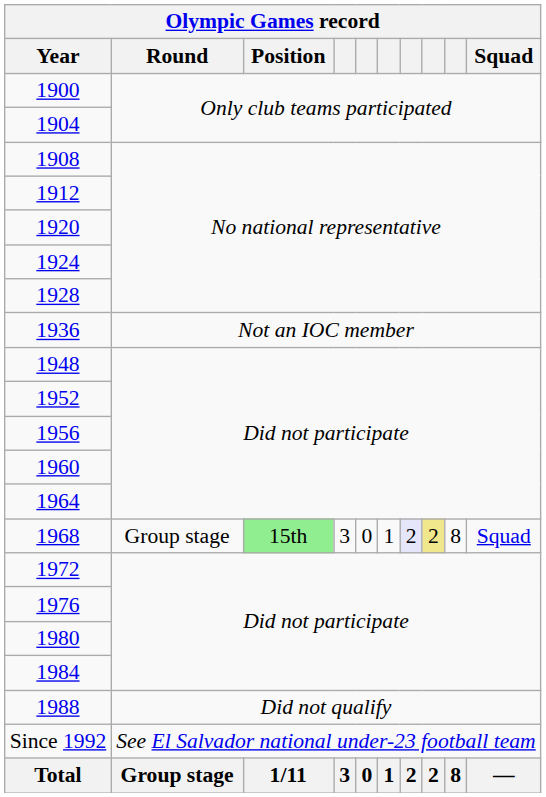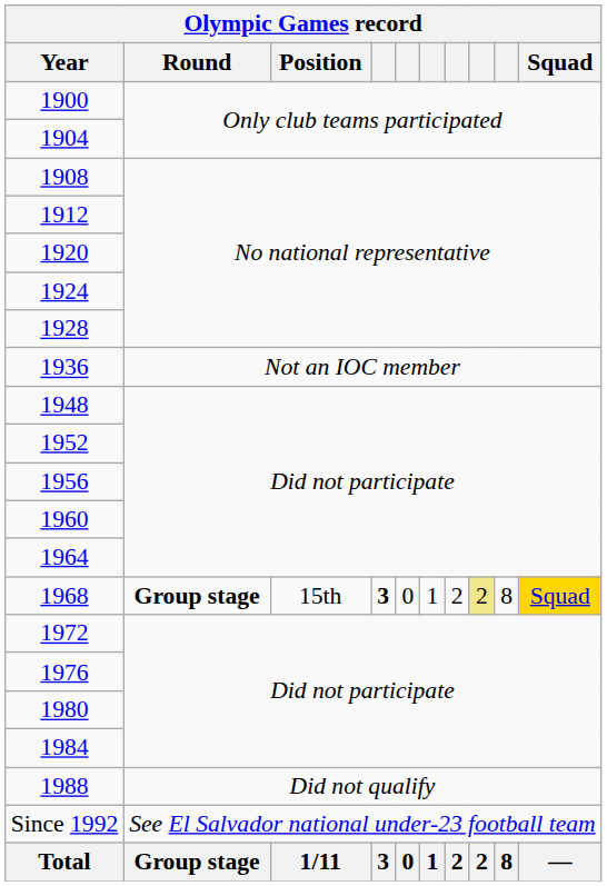1968 | Round: normal -> bold
1968 | Position: lightgreen background -> no background
1968 | column 4: normal -> bold
1968 | column 7: lavender background -> no background
1968 | Squad: no background -> gold background
